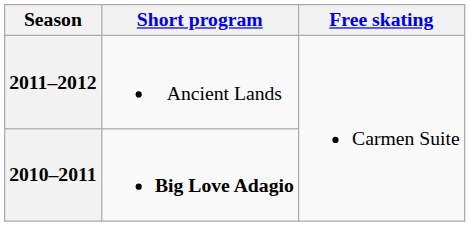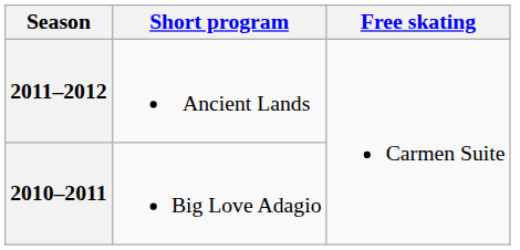2010–2011 | Short program: bold -> normal
